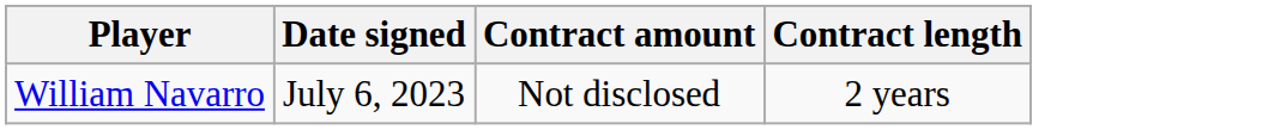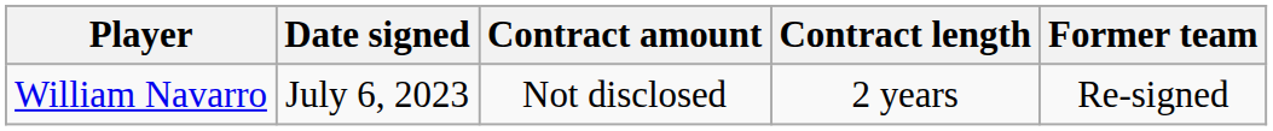+ column: Former team | Re-signed
